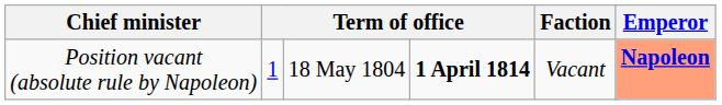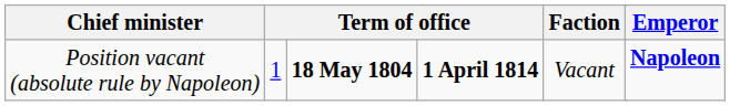Position vacant (absolute rule by Napoleon) | column 3: normal -> bold
Position vacant (absolute rule by Napoleon) | Emperor: lightsalmon background -> no background
